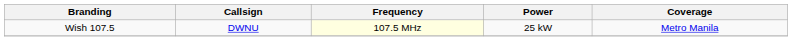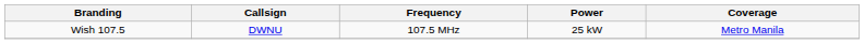Wish 107.5 | Frequency: lightyellow background -> no background
